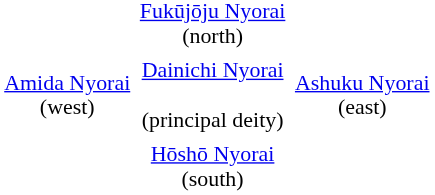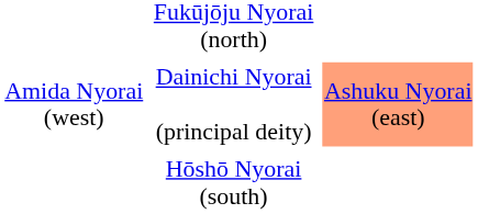Amida Nyorai (west) | column 3: no background -> lightsalmon background
